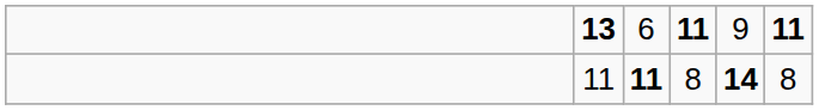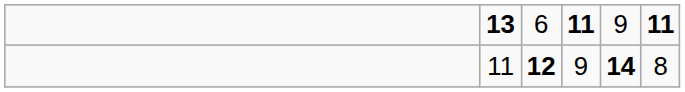row 2 | column 3: 11 -> 12
row 2 | column 4: 8 -> 9
